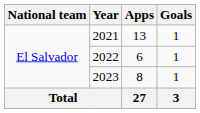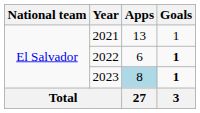2022 | Goals: normal -> bold
2023 | Apps: no background -> lightblue background
2023 | Goals: normal -> bold
